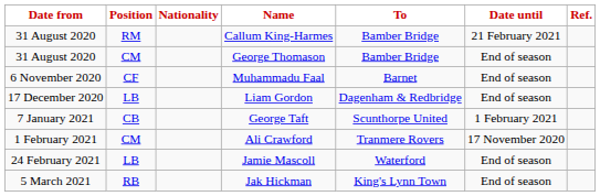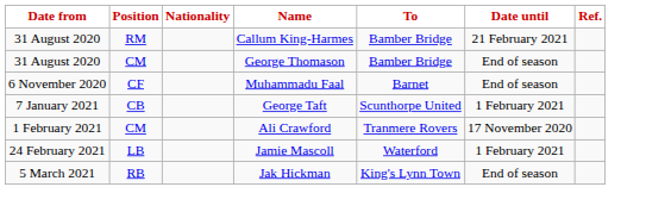- row: 17 December 2020 | LB | Liam Gordon | Dagenham & Redbridge | End of season
Jamie Mascoll | Date until: End of season -> 1 February 2021
